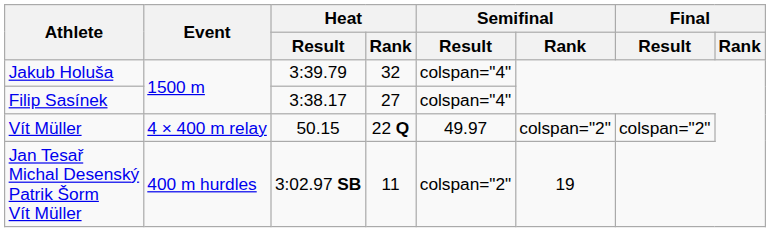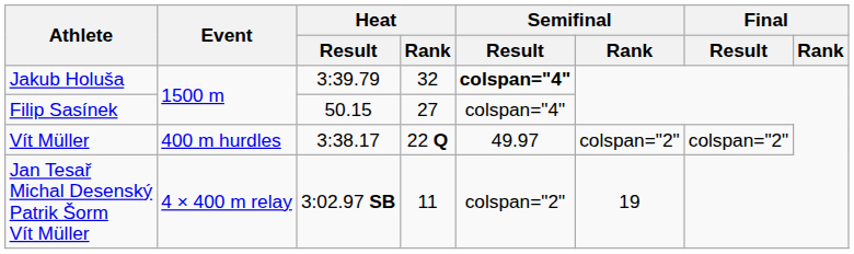Jakub Holuša | Semifinal / Result: normal -> bold
Filip Sasínek | Heat / Result: 3:38.17 -> 50.15
Vít Müller | Event: 4 × 400 m relay -> 400 m hurdles
Vít Müller | Heat / Result: 50.15 -> 3:38.17
Jan Tesař Michal Desenský Patrik Šorm Vít Müller | Event: 400 m hurdles -> 4 × 400 m relay
